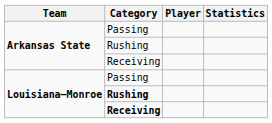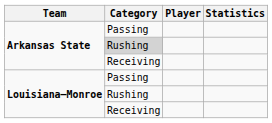Arkansas State / Rushing | Category: no background -> lightgrey background
Louisiana–Monroe / Rushing | Category: bold -> normal
Louisiana–Monroe / Receiving | Category: bold -> normal
